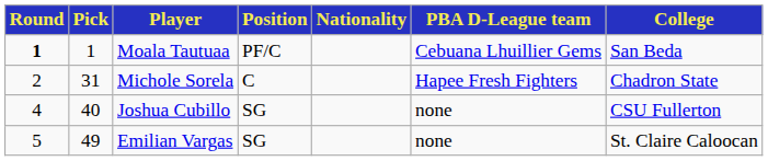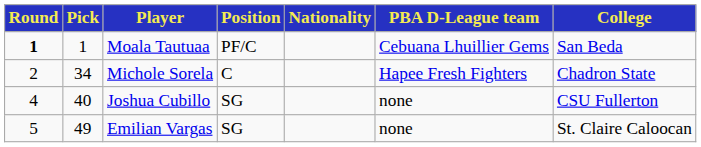Michole Sorela | Pick: 31 -> 34
